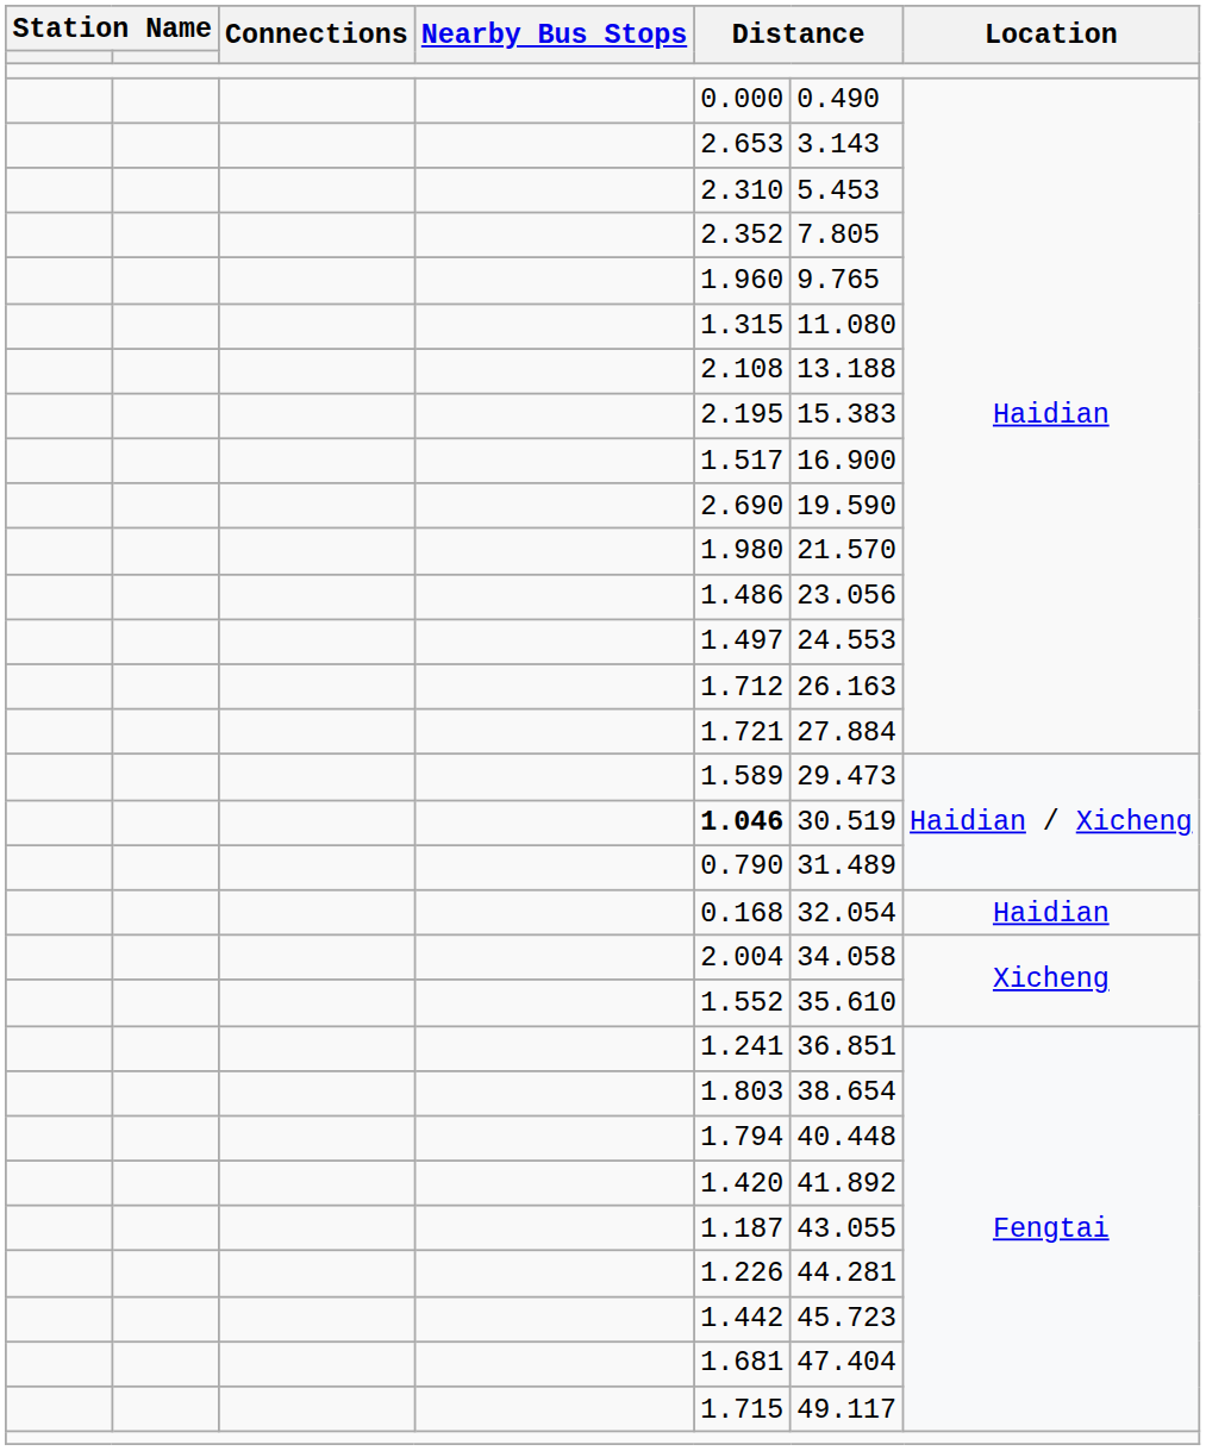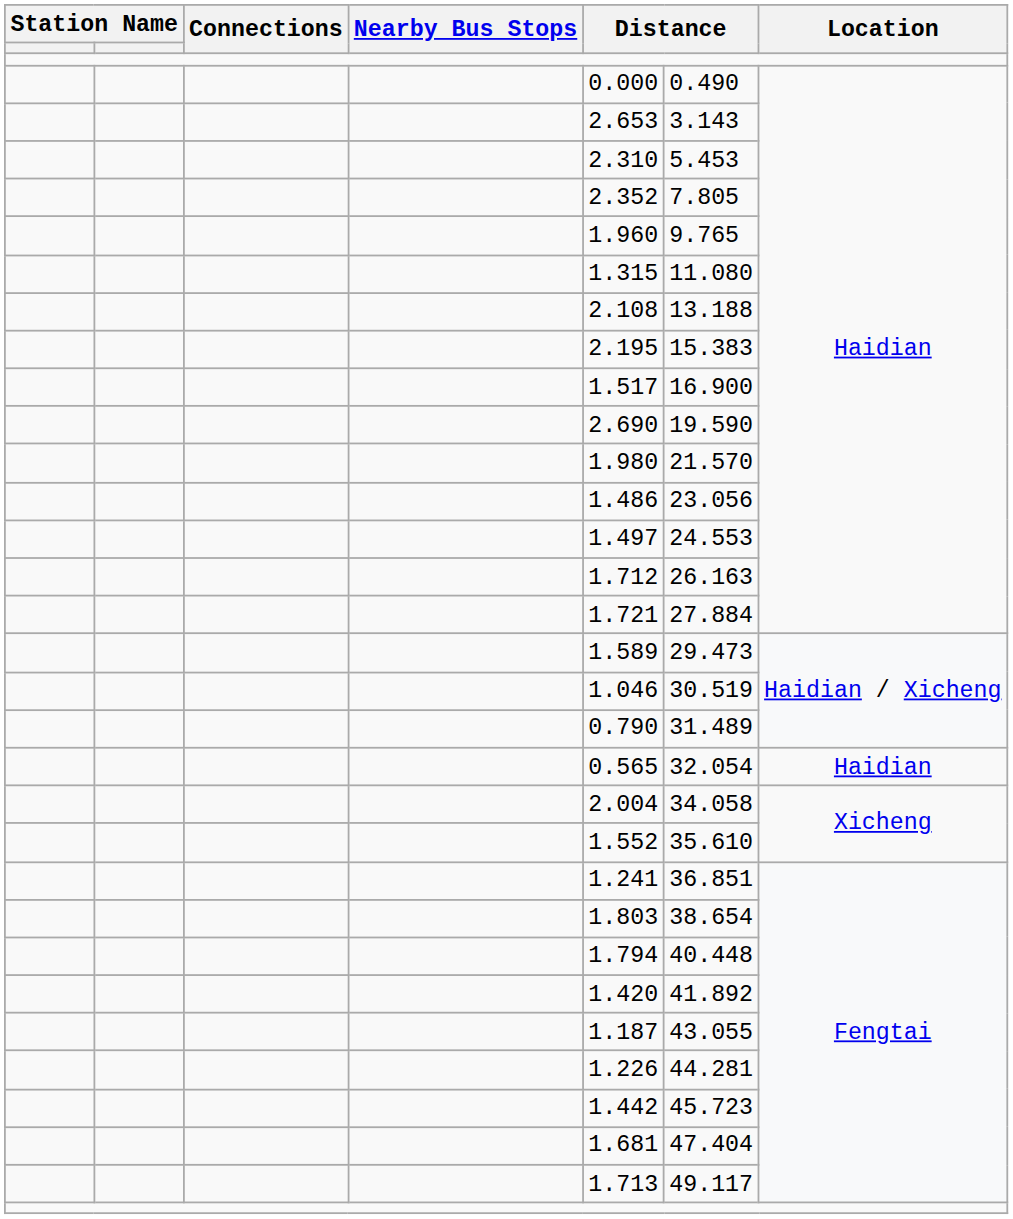row 20 | column 5: bold -> normal
row 22 | column 5: 0.168 -> 0.565
row 33 | column 5: 1.715 -> 1.713
